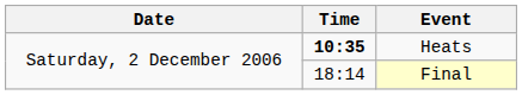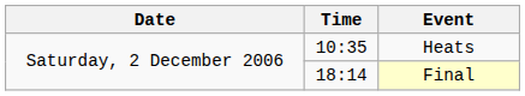Heats | Time: bold -> normal
